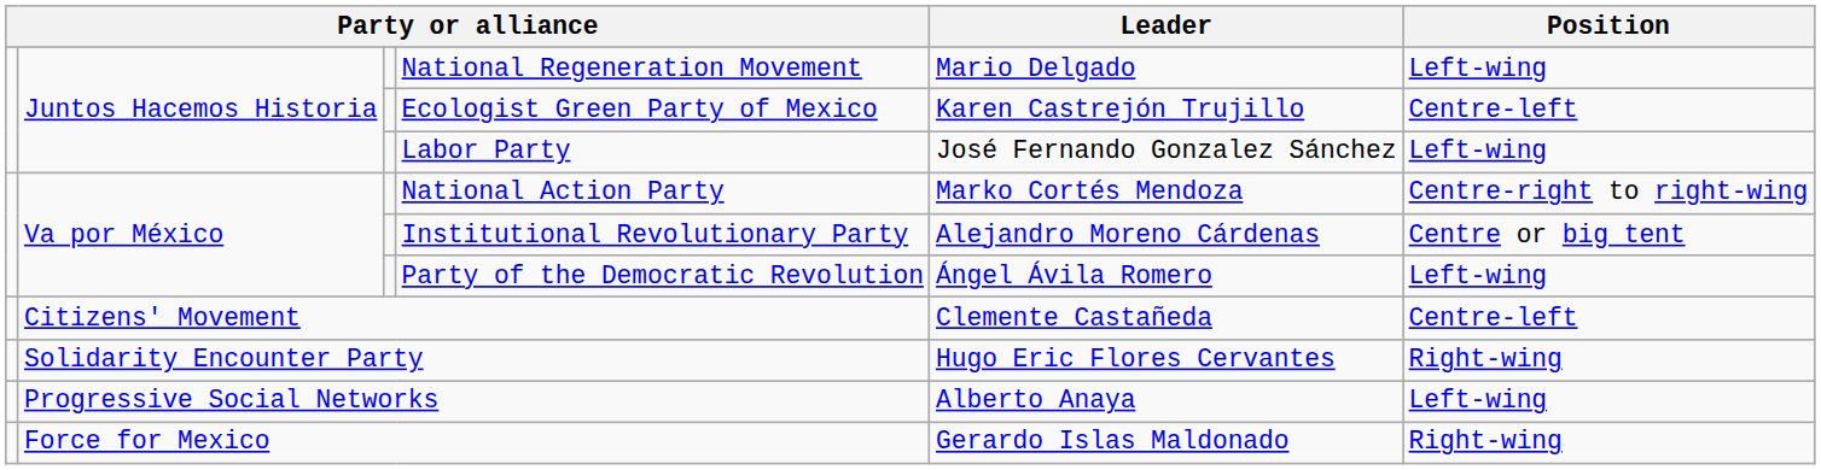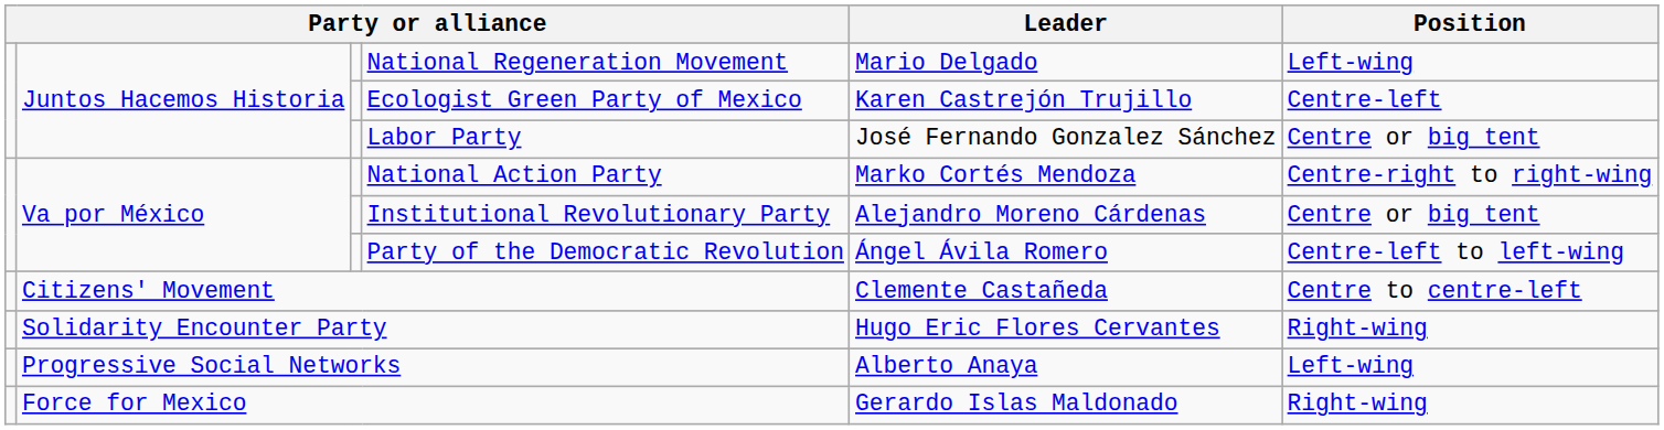Labor Party | Position: Left-wing -> Centre or big tent
Party of the Democratic Revolution | Position: Left-wing -> Centre-left to left-wing
Citizens' Movement | Position: Centre-left -> Centre to centre-left
